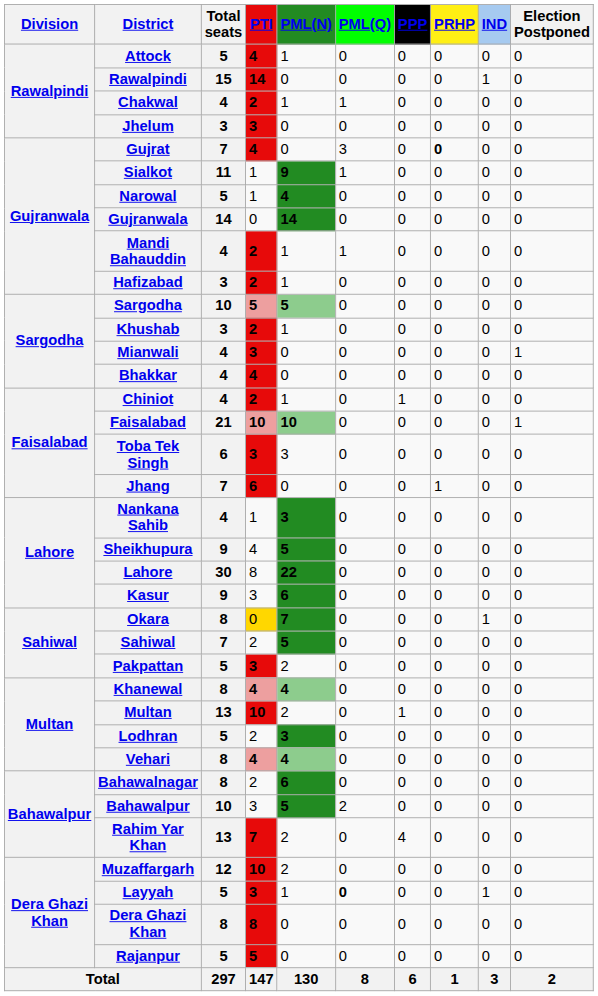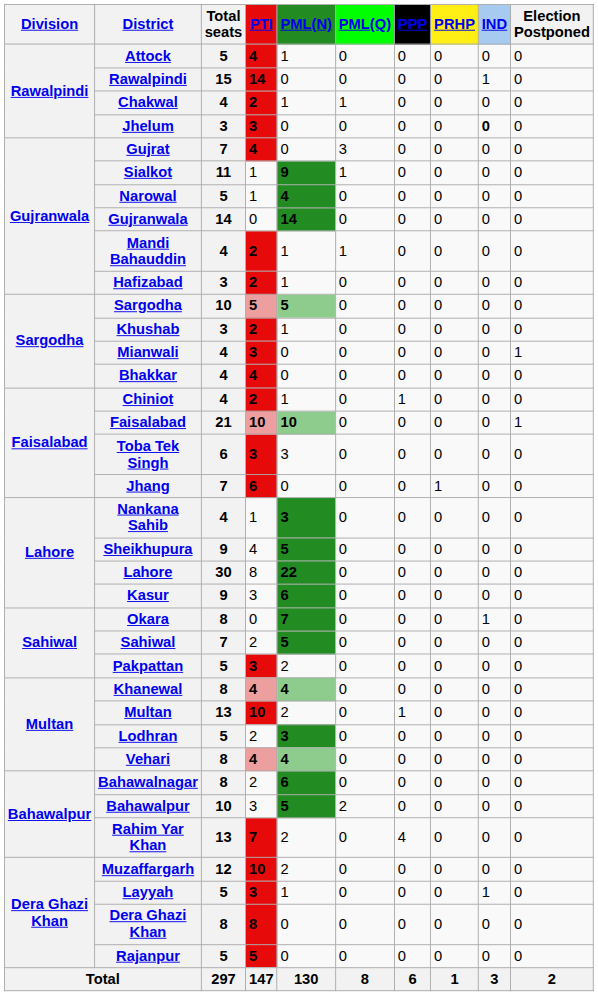Jhelum | IND: normal -> bold
Gujrat | PRHP: bold -> normal
Okara | PTI: gold background -> no background
Layyah | PML(Q): bold -> normal
